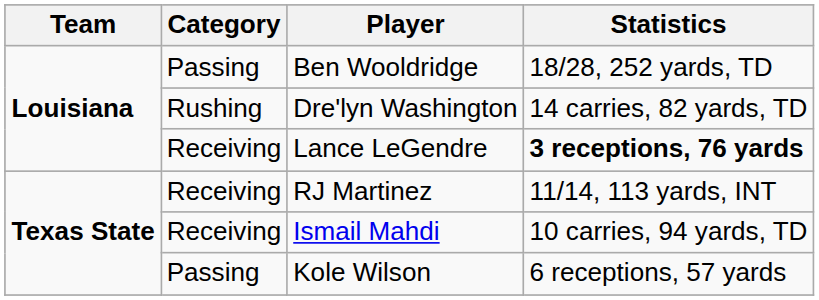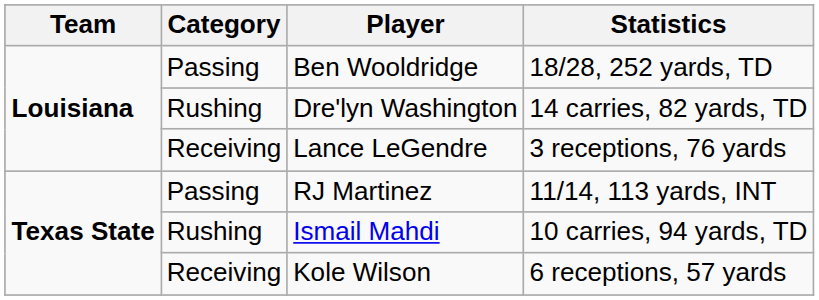Lance LeGendre | Statistics: bold -> normal
RJ Martinez | Category: Receiving -> Passing
Ismail Mahdi | Category: Receiving -> Rushing
Kole Wilson | Category: Passing -> Receiving
